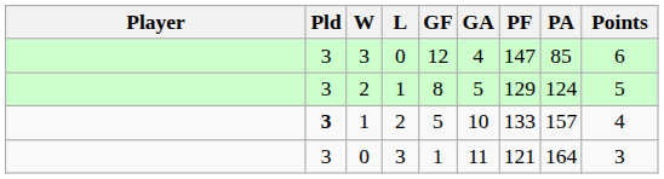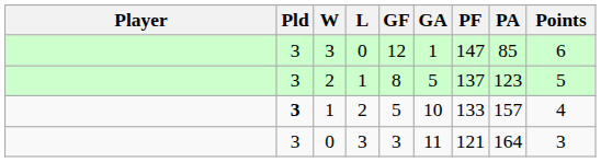row 2 | GA: 4 -> 1
row 3 | PF: 129 -> 137
row 3 | PA: 124 -> 123
row 5 | GF: 1 -> 3
